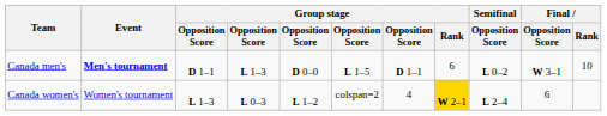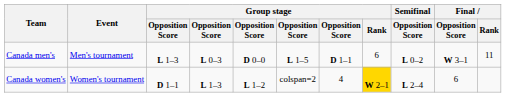Canada men's | Event: bold -> normal
Canada men's | column 3: D 1–1 -> L 1–3
Canada men's | column 4: L 1–3 -> L 0–3
Canada men's | Final / Rank: 10 -> 11
Canada women's | column 3: L 1–3 -> D 1–1
Canada women's | column 4: L 0–3 -> L 1–3
